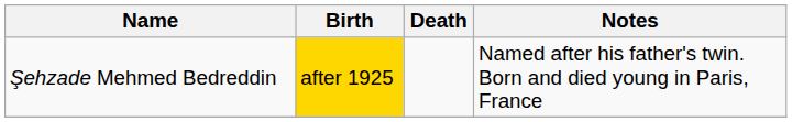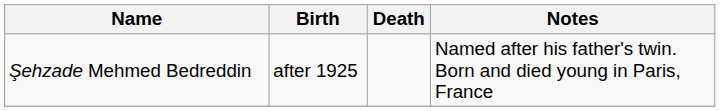Şehzade Mehmed Bedreddin | Birth: gold background -> no background
